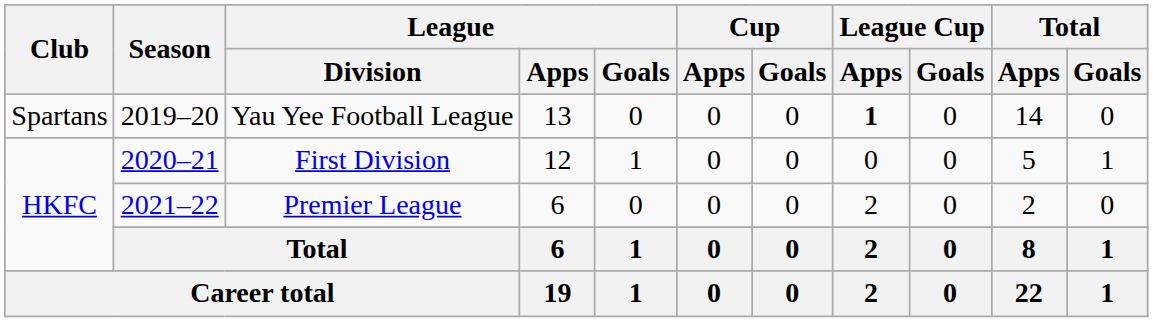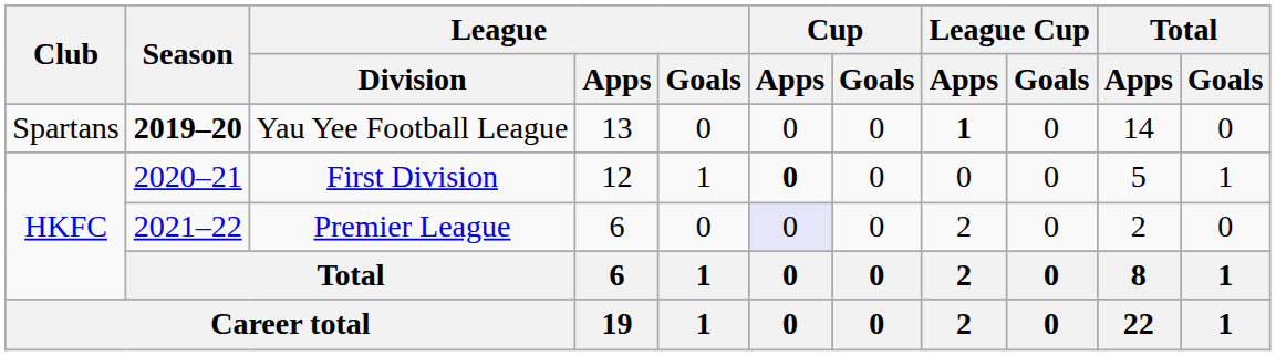Yau Yee Football League | Season: normal -> bold
First Division | Cup / Apps: normal -> bold
Premier League | Cup / Apps: no background -> lavender background
